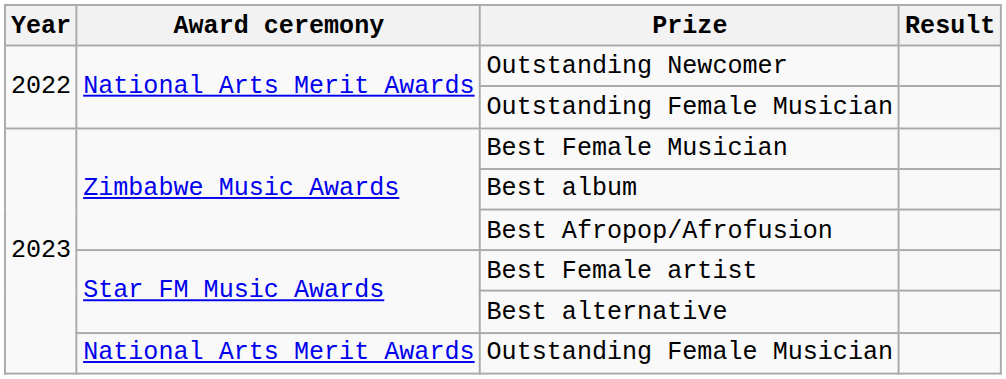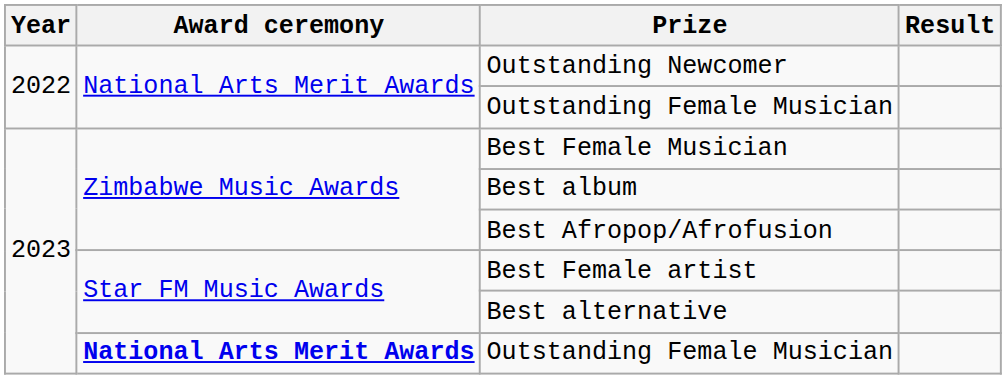2023 / Outstanding Female Musician | Award ceremony: normal -> bold
